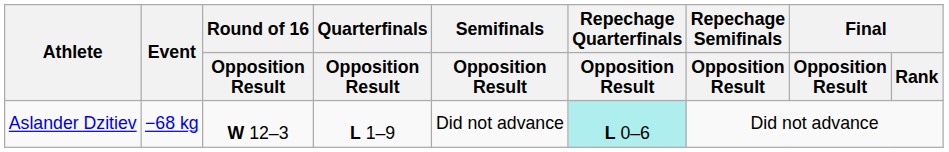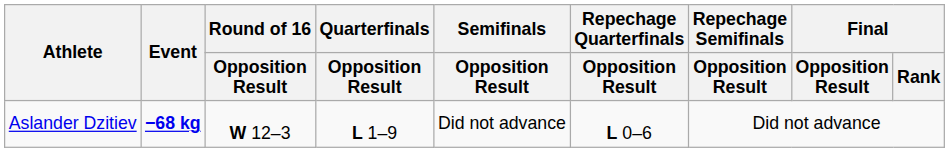Aslander Dzitiev | Event: normal -> bold
Aslander Dzitiev | Repechage Quarterfinals / Opposition Result: paleturquoise background -> no background
